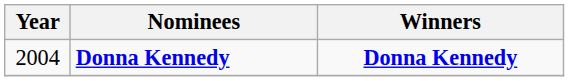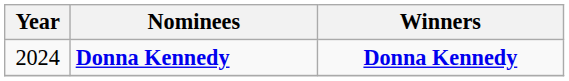row 2 | Year: 2004 -> 2024
